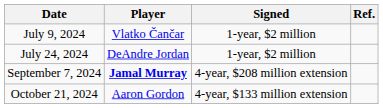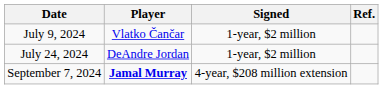- row: October 21, 2024 | Aaron Gordon | 4-year, $133 million extension
